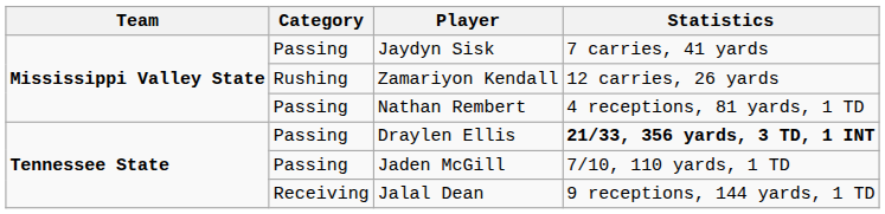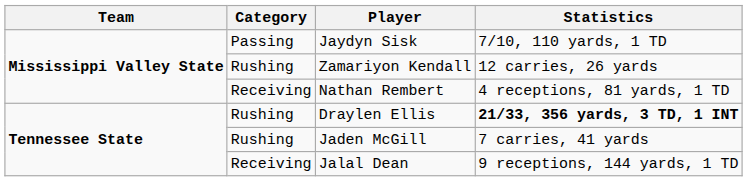Jaydyn Sisk | Statistics: 7 carries, 41 yards -> 7/10, 110 yards, 1 TD
Nathan Rembert | Category: Passing -> Receiving
Draylen Ellis | Category: Passing -> Rushing
Jaden McGill | Category: Passing -> Rushing
Jaden McGill | Statistics: 7/10, 110 yards, 1 TD -> 7 carries, 41 yards
